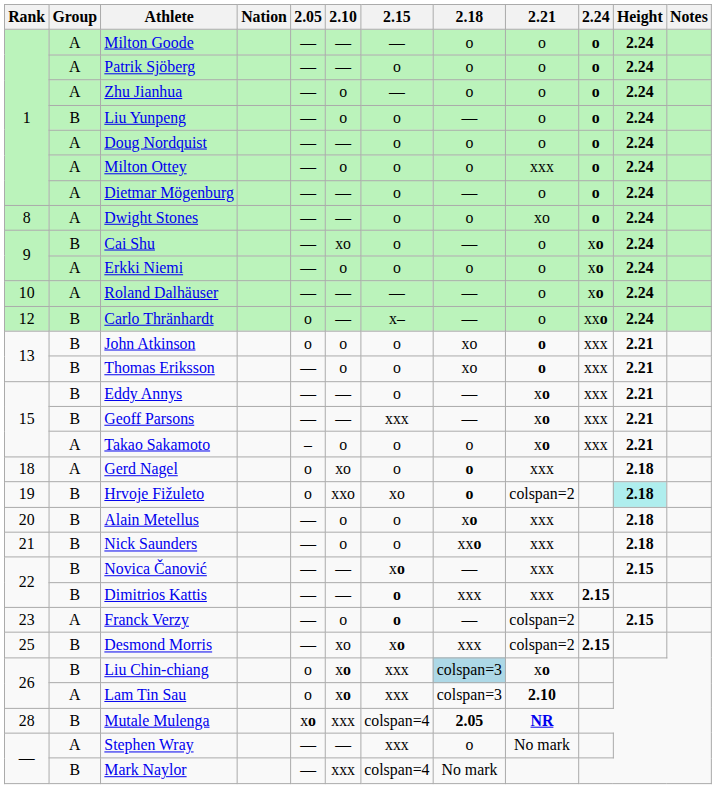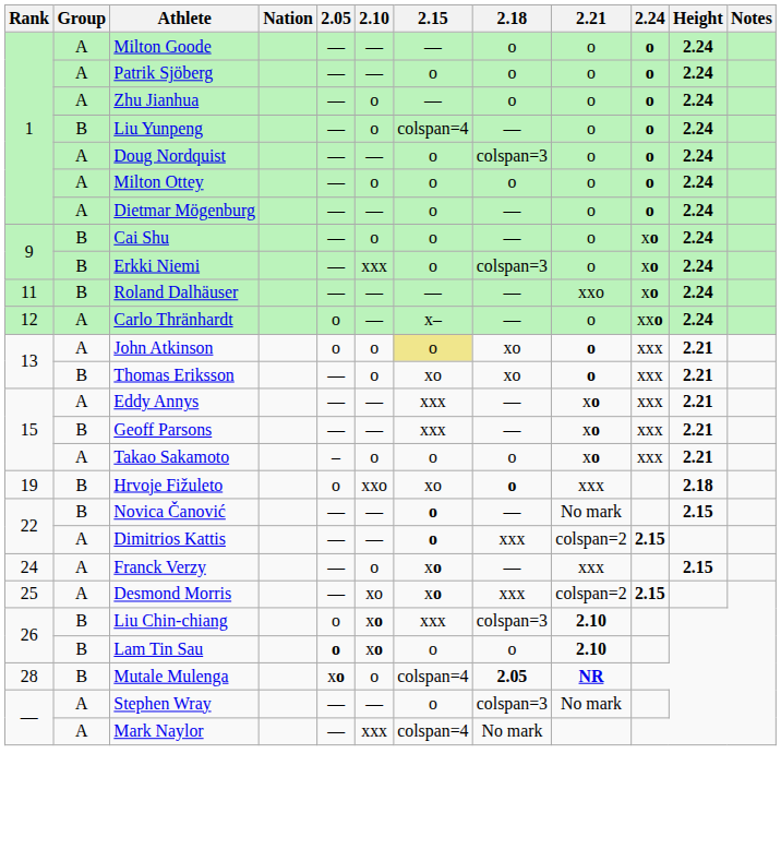Liu Yunpeng | 2.15: o -> colspan=4
Doug Nordquist | 2.18: o -> colspan=3
Milton Ottey | 2.21: xxx -> o
- row: 8 | A | Dwight Stones | — | — | o | o | xo | o | 2.24
Cai Shu | 2.10: xo -> o
Erkki Niemi | Group: A -> B
Erkki Niemi | 2.10: o -> xxx
Erkki Niemi | 2.18: o -> colspan=3
Roland Dalhäuser | Rank: 10 -> 11
Roland Dalhäuser | Group: A -> B
Roland Dalhäuser | 2.21: o -> xxo
Carlo Thränhardt | Group: B -> A
John Atkinson | Group: B -> A
John Atkinson | 2.15: no background -> khaki background
Thomas Eriksson | 2.15: o -> xo
Eddy Annys | Group: B -> A
Eddy Annys | 2.15: o -> xxx
- row: 18 | A | Gerd Nagel | o | xo | o | o | xxx | 2.18
Hrvoje Fižuleto | 2.21: colspan=2 -> xxx
Hrvoje Fižuleto | Height: paleturquoise background -> no background
- row: 20 | B | Alain Metellus | — | o | o | xo | xxx | 2.18
- row: 21 | B | Nick Saunders | — | o | o | xxo | xxx | 2.18
Novica Čanović | 2.15: xo -> o
Novica Čanović | 2.21: xxx -> No mark
Dimitrios Kattis | Group: B -> A
Dimitrios Kattis | 2.21: xxx -> colspan=2
Franck Verzy | Rank: 23 -> 24
Franck Verzy | 2.15: o -> xo
Franck Verzy | 2.21: colspan=2 -> xxx
Desmond Morris | Group: B -> A
Liu Chin-chiang | 2.18: lightblue background -> no background
Liu Chin-chiang | 2.21: xo -> 2.10
Lam Tin Sau | Group: A -> B
Lam Tin Sau | 2.05: normal -> bold
Lam Tin Sau | 2.15: xxx -> o
Lam Tin Sau | 2.18: colspan=3 -> o
Mutale Mulenga | 2.10: xxx -> o
Stephen Wray | 2.15: xxx -> o
Stephen Wray | 2.18: o -> colspan=3
Mark Naylor | Group: B -> A
